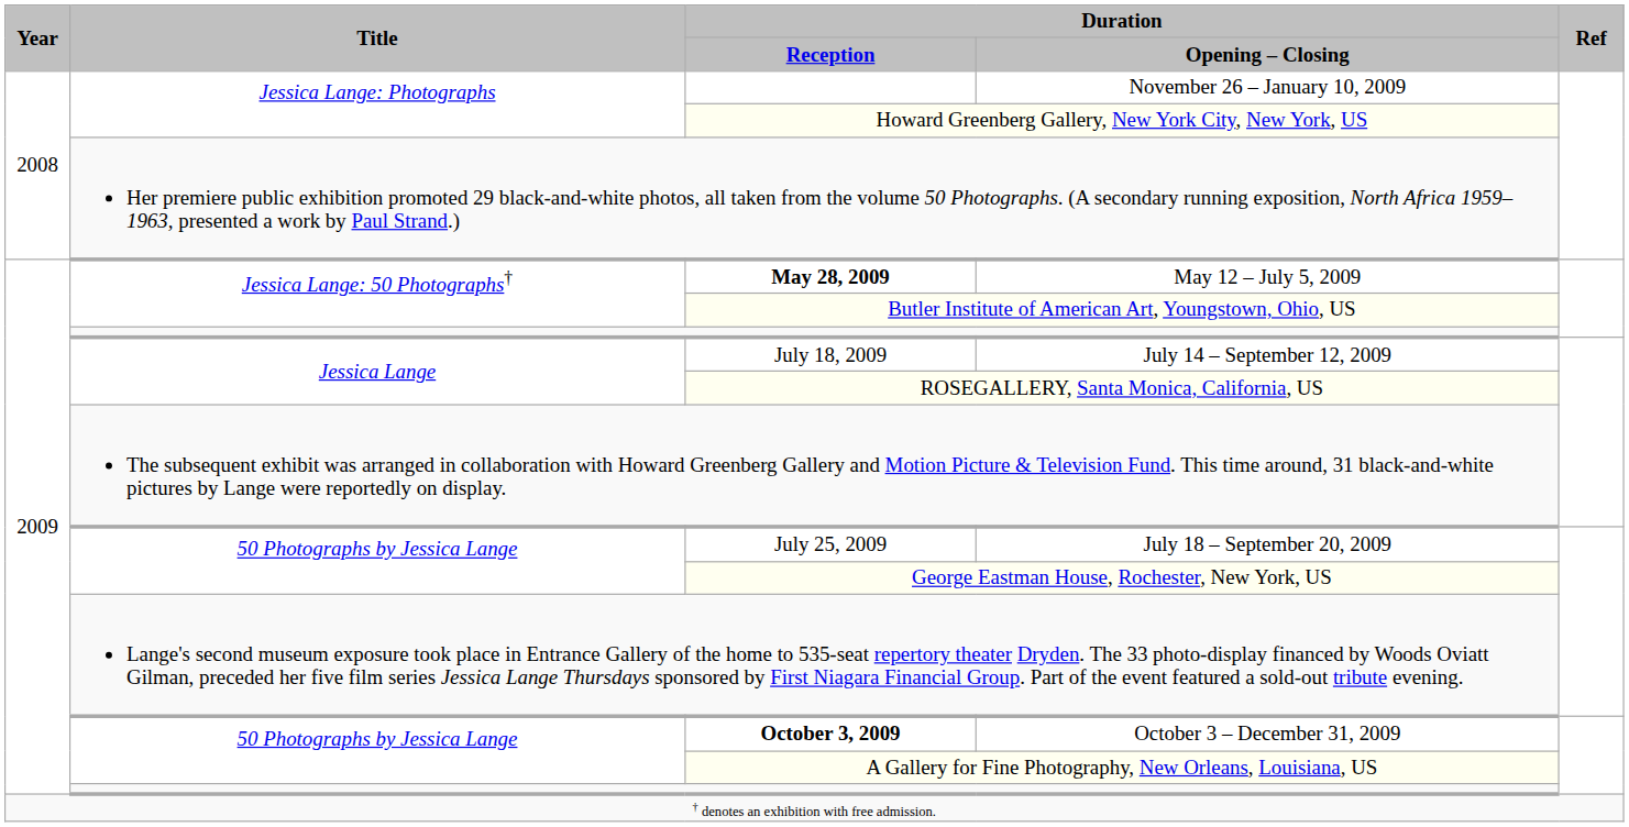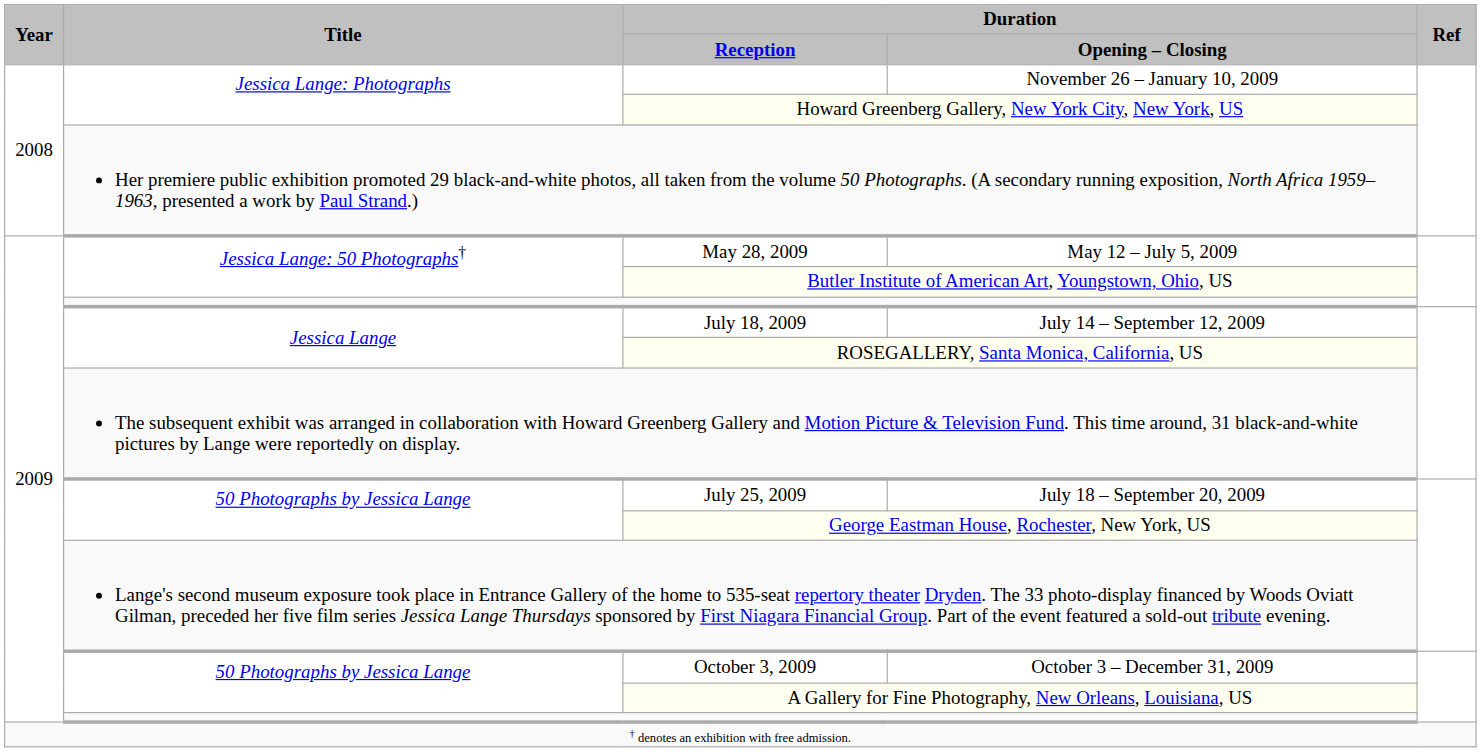May 12 – July 5, 2009 | Duration / Reception: bold -> normal
October 3 – December 31, 2009 | Duration / Reception: bold -> normal
